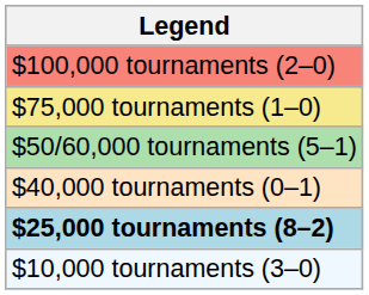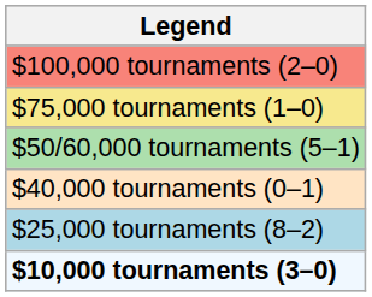row 6 | column 1: bold -> normal
row 7 | column 1: normal -> bold
